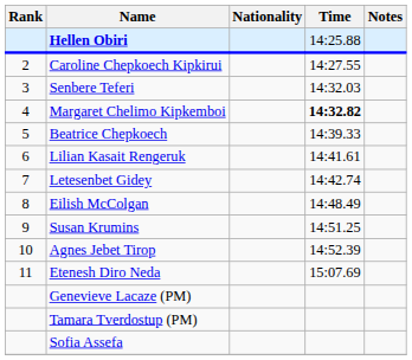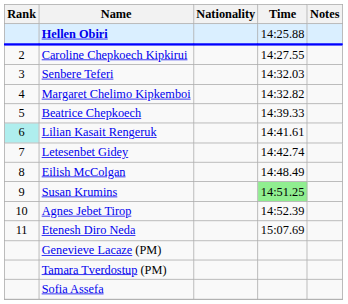Margaret Chelimo Kipkemboi | Time: bold -> normal
Lilian Kasait Rengeruk | Rank: no background -> paleturquoise background
Susan Krumins | Time: no background -> lightgreen background
